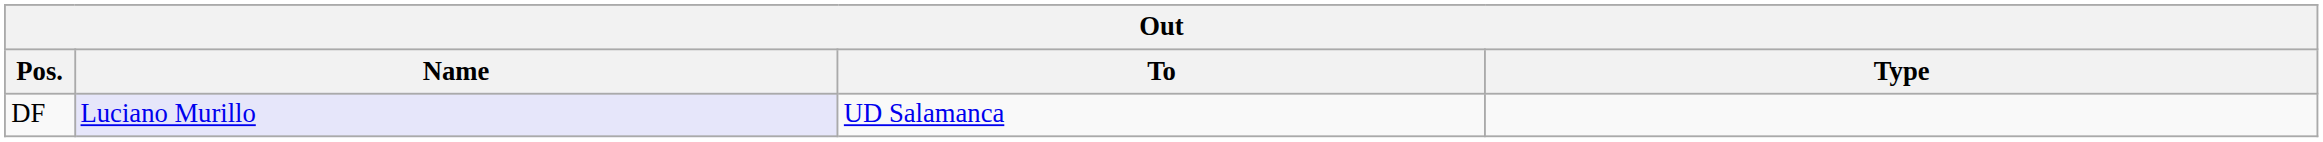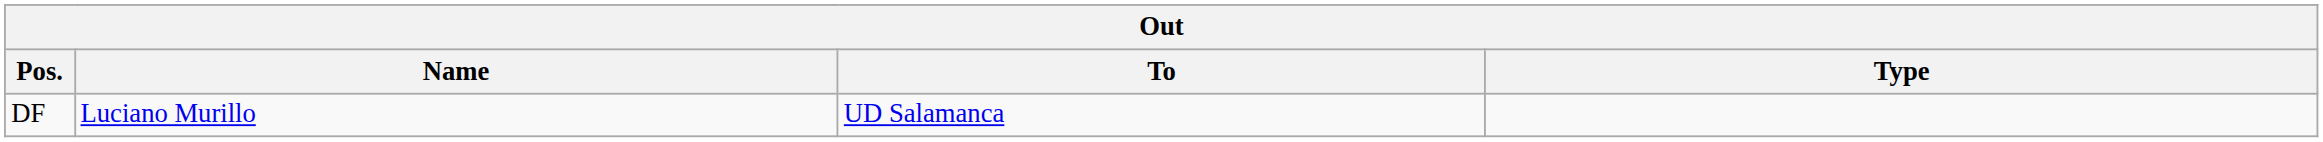DF | Name: lavender background -> no background
